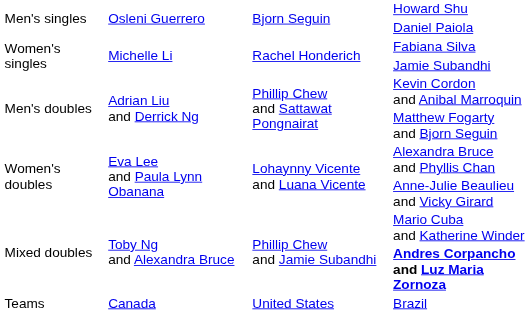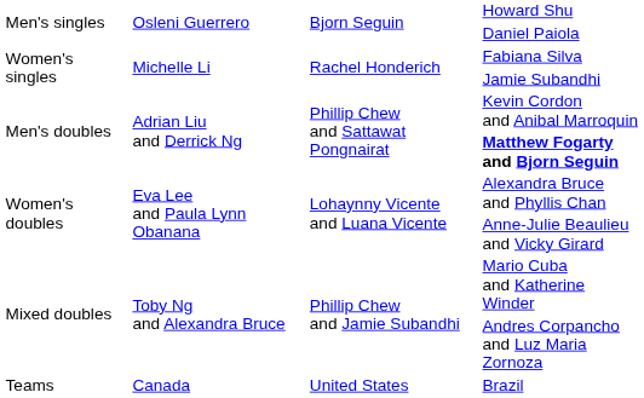Matthew Fogarty and Bjorn Seguin | column 4: normal -> bold
Andres Corpancho and Luz Maria Zornoza | column 4: bold -> normal
